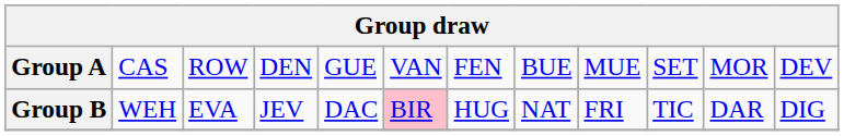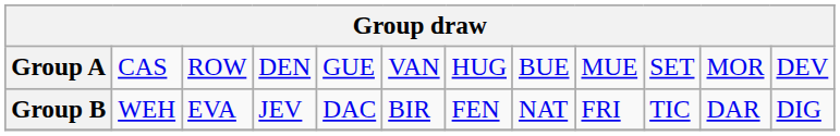Group A | column 7: FEN -> HUG
Group B | column 6: pink background -> no background
Group B | column 7: HUG -> FEN
